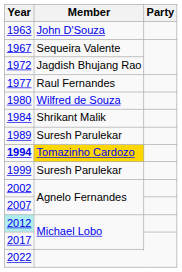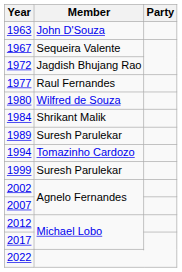1994 | Year: bold -> normal
1994 | Member: gold background -> no background
2012 | Year: paleturquoise background -> no background
